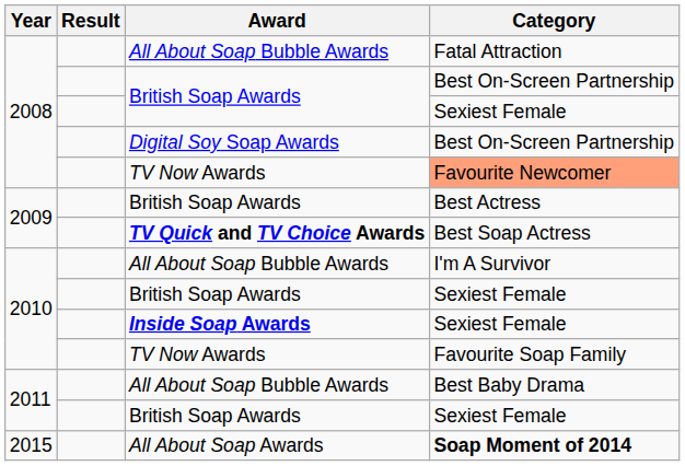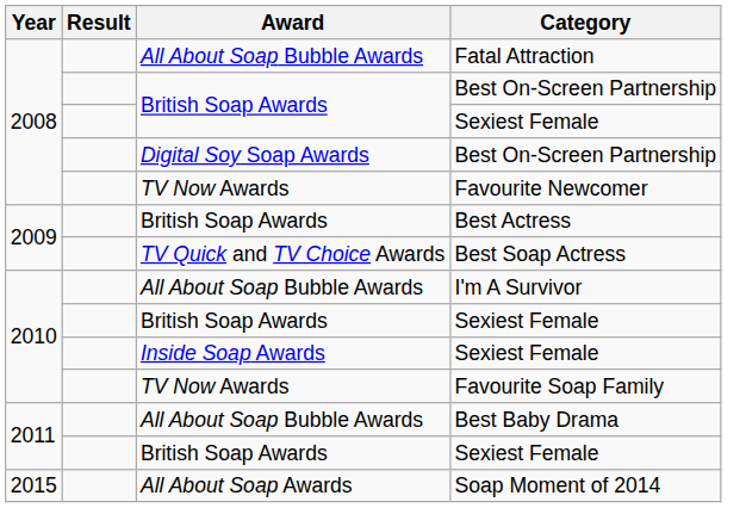Favourite Newcomer | Category: lightsalmon background -> no background
Best Soap Actress | Award: bold -> normal
Inside Soap Awards / Sexiest Female | Award: bold -> normal
Soap Moment of 2014 | Category: bold -> normal
